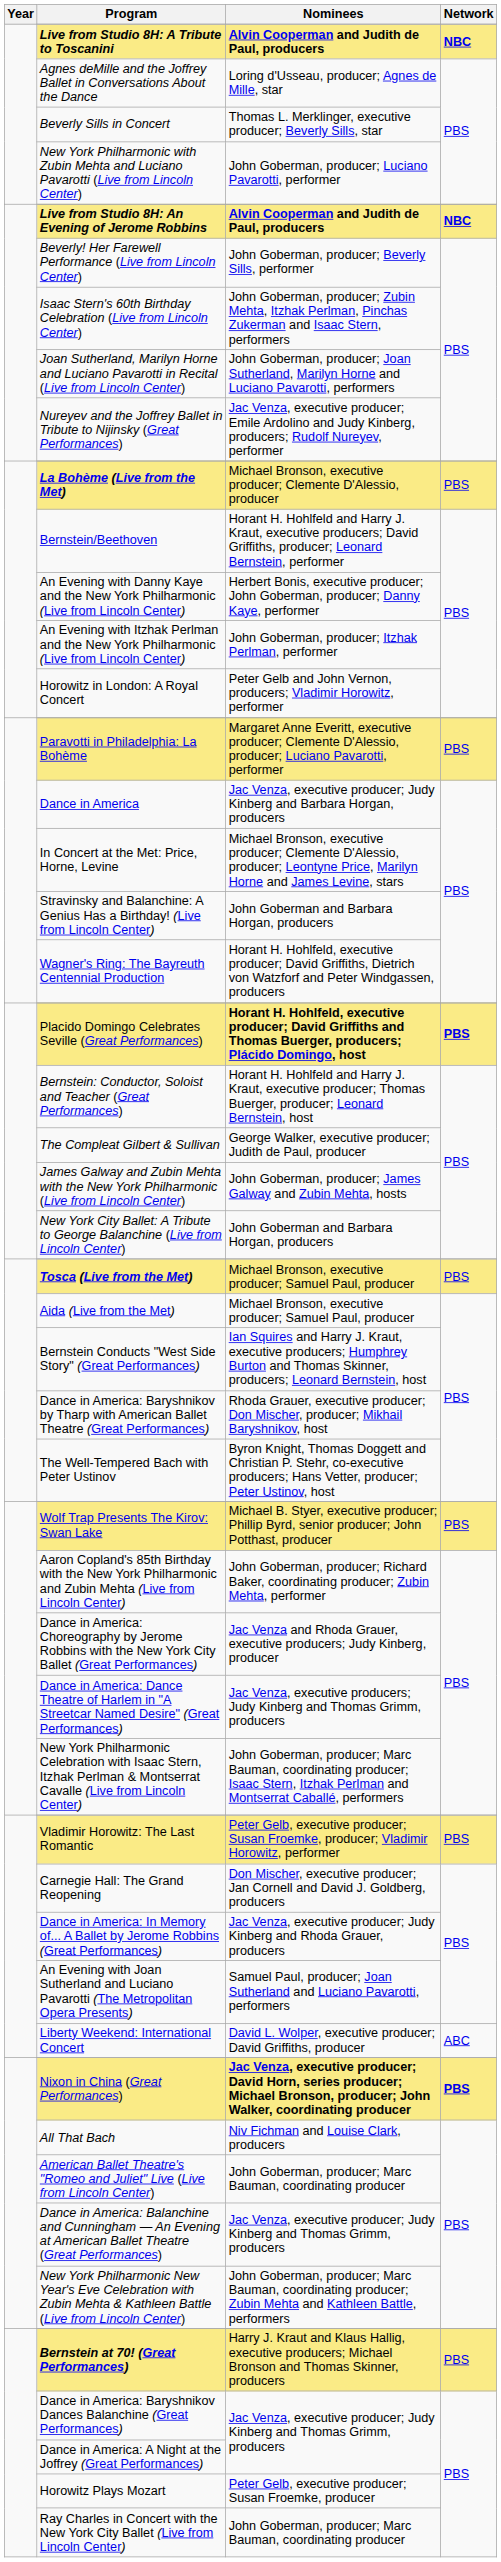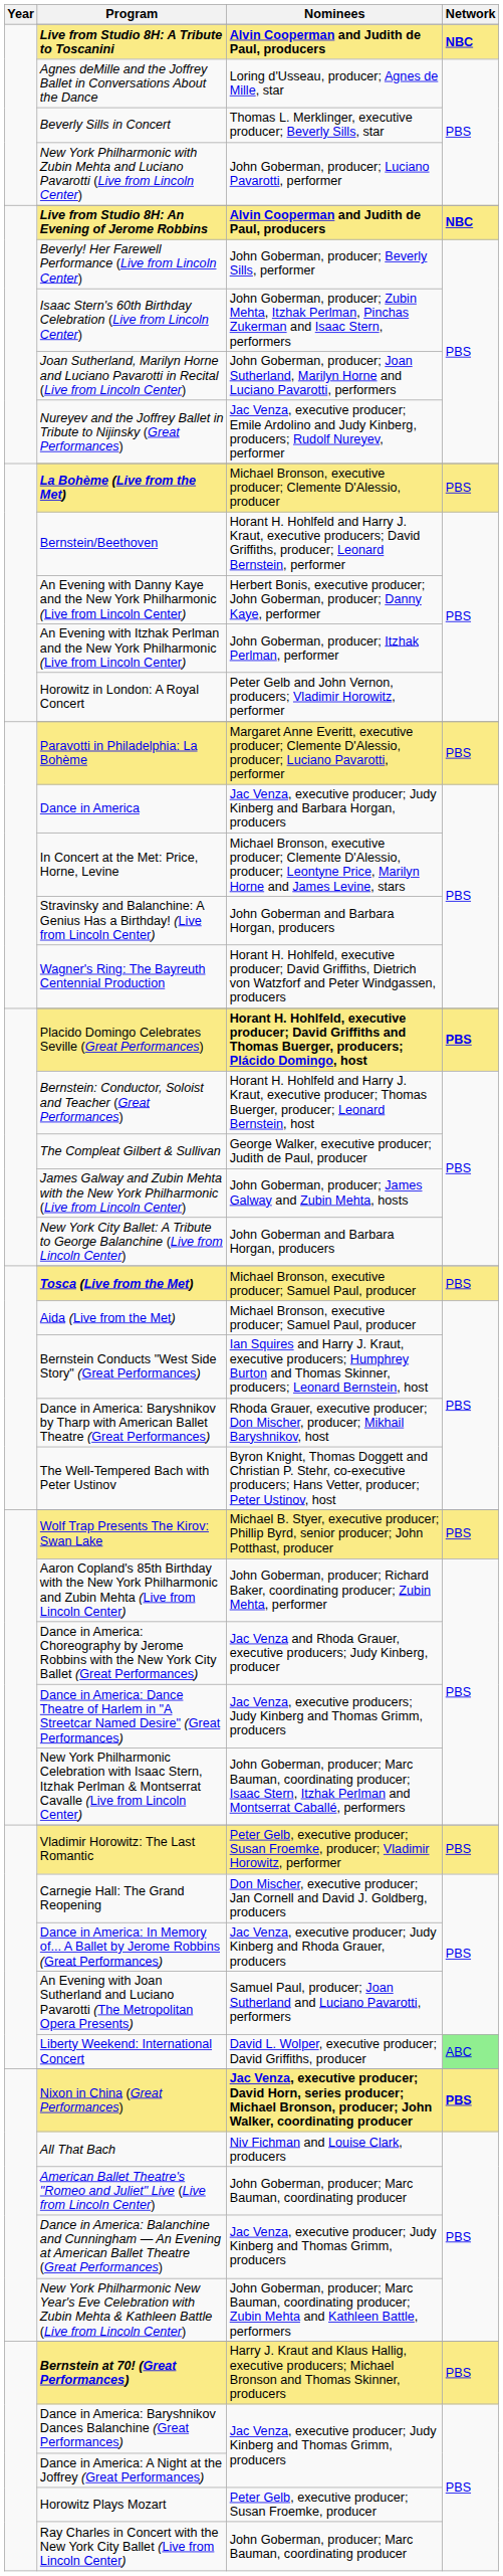Liberty Weekend: International Concert | Network: no background -> lightgreen background
